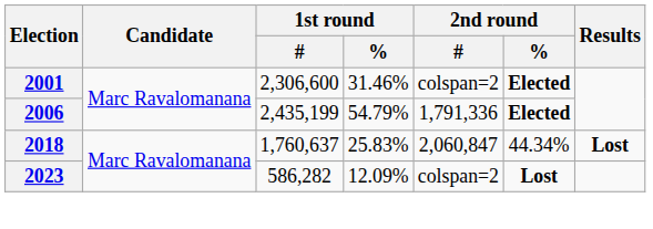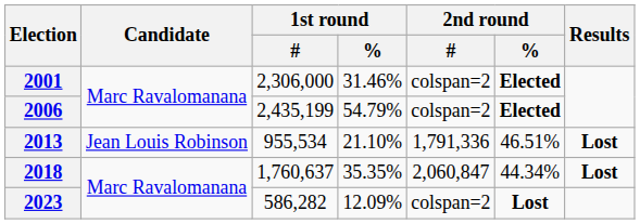2001 | 1st round / #: 2,306,600 -> 2,306,000
2006 | 2nd round / #: 1,791,336 -> colspan=2
+ row: 2013 | Jean Louis Robinson | 955,534 | 21.10% | 1,791,336 | 46.51% | Lost
2018 | 1st round / %: 25.83% -> 35.35%
